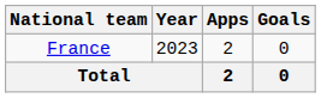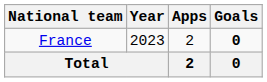France | Goals: normal -> bold
